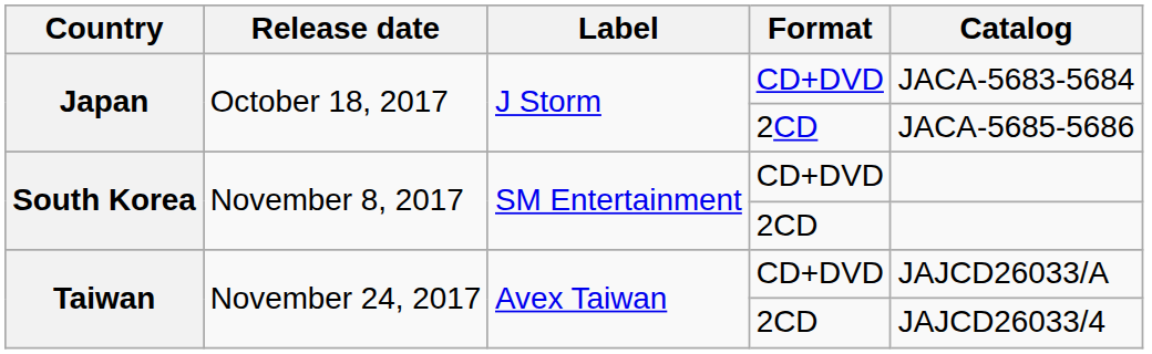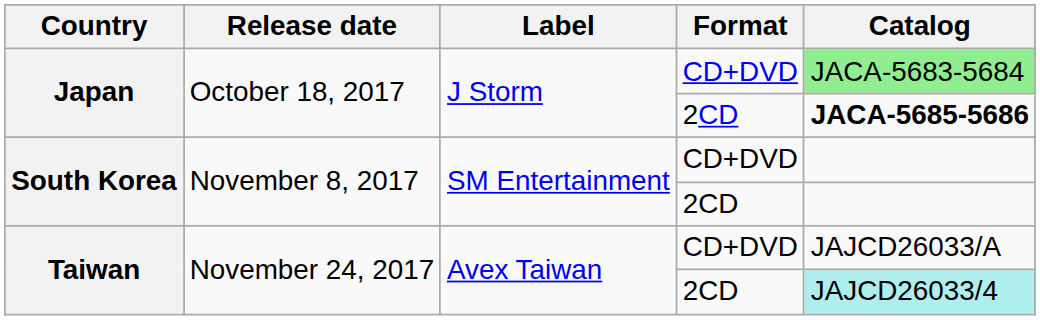Japan / CD+DVD | Catalog: no background -> lightgreen background
Japan / 2CD | Catalog: normal -> bold
Taiwan / 2CD | Catalog: no background -> paleturquoise background
